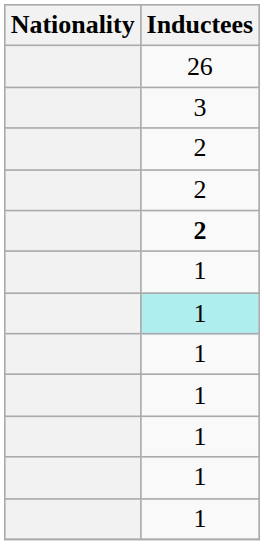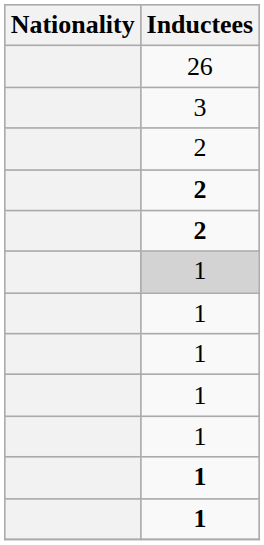row 5 | Inductees: normal -> bold
row 7 | Inductees: no background -> lightgrey background
row 8 | Inductees: paleturquoise background -> no background
row 12 | Inductees: normal -> bold
row 13 | Inductees: normal -> bold
